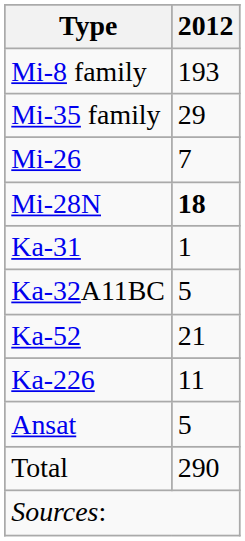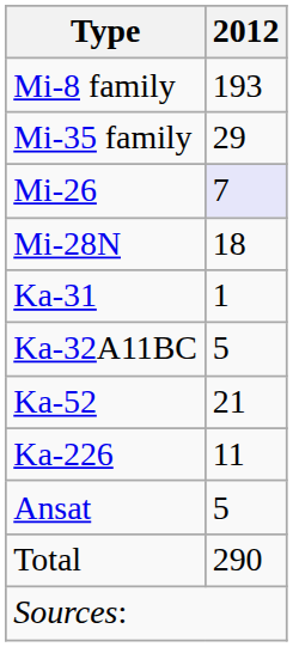Mi-26 | 2012: no background -> lavender background
Mi-28N | 2012: bold -> normal
